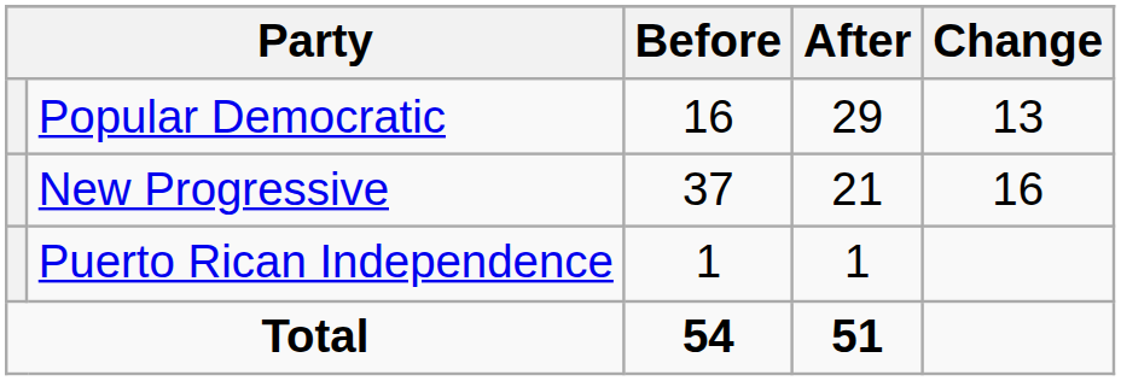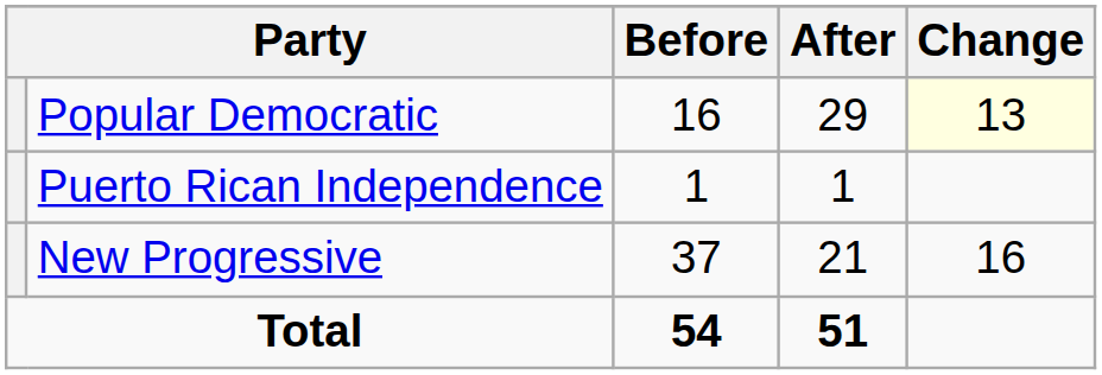Popular Democratic | Change: no background -> lightyellow background
rows swapped: New Progressive <-> Puerto Rican Independence
